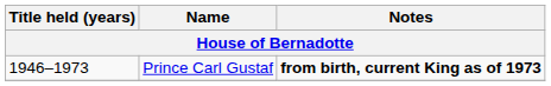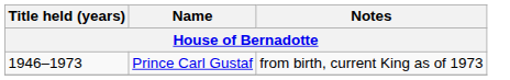Prince Carl Gustaf | Notes: bold -> normal
